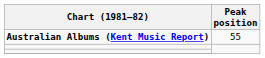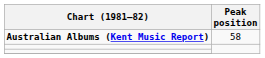row 2 | Peak position: 55 -> 58
